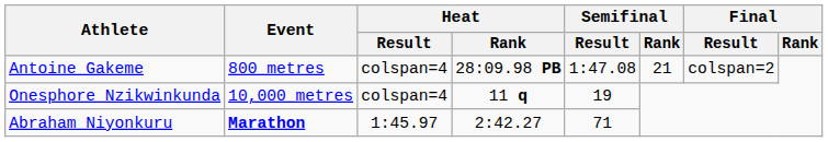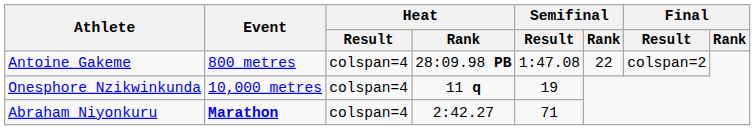Antoine Gakeme | Semifinal / Rank: 21 -> 22
Abraham Niyonkuru | Heat / Result: 1:45.97 -> colspan=4
